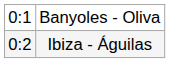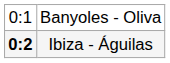Ibiza - Águilas | column 1: normal -> bold
